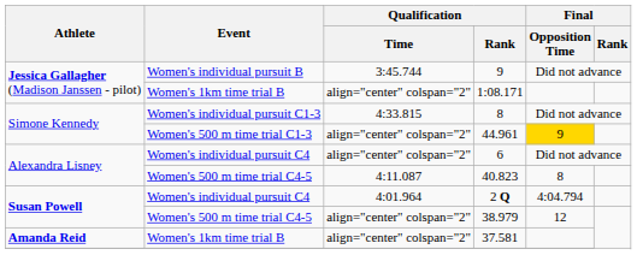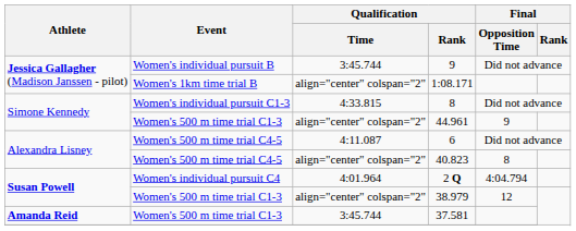44.961 | Final / Opposition Time: gold background -> no background
6 | Event: Women's individual pursuit C4 -> Women's 500 m time trial C4-5
6 | Qualification / Time: align="center" colspan="2" -> 4:11.087
40.823 | Qualification / Time: 4:11.087 -> align="center" colspan="2"
38.979 | Event: Women's 500 m time trial C4-5 -> Women's 500 m time trial C1-3
37.581 | Event: Women's 1km time trial B -> Women's 500 m time trial C1-3
37.581 | Qualification / Time: align="center" colspan="2" -> 3:45.744
